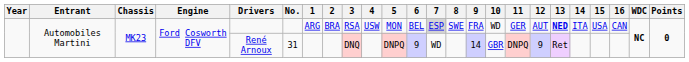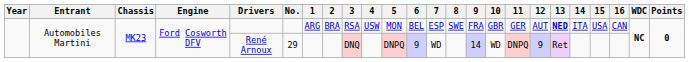row 2 | 7: lightgrey background -> no background
row 2 | 10: WD -> GBR
row 3 | No.: 31 -> 29
row 3 | 10: GBR -> WD
